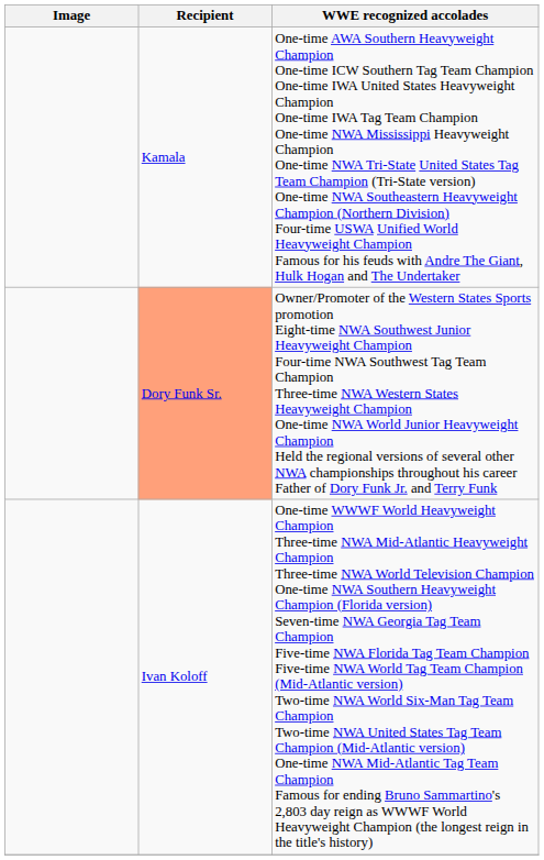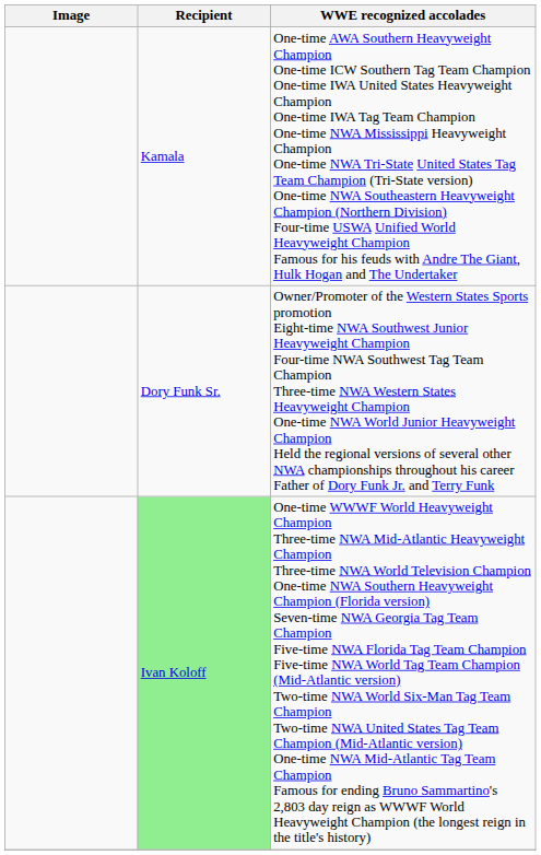Dory Funk Sr. | Recipient: lightsalmon background -> no background
Ivan Koloff | Recipient: no background -> lightgreen background
